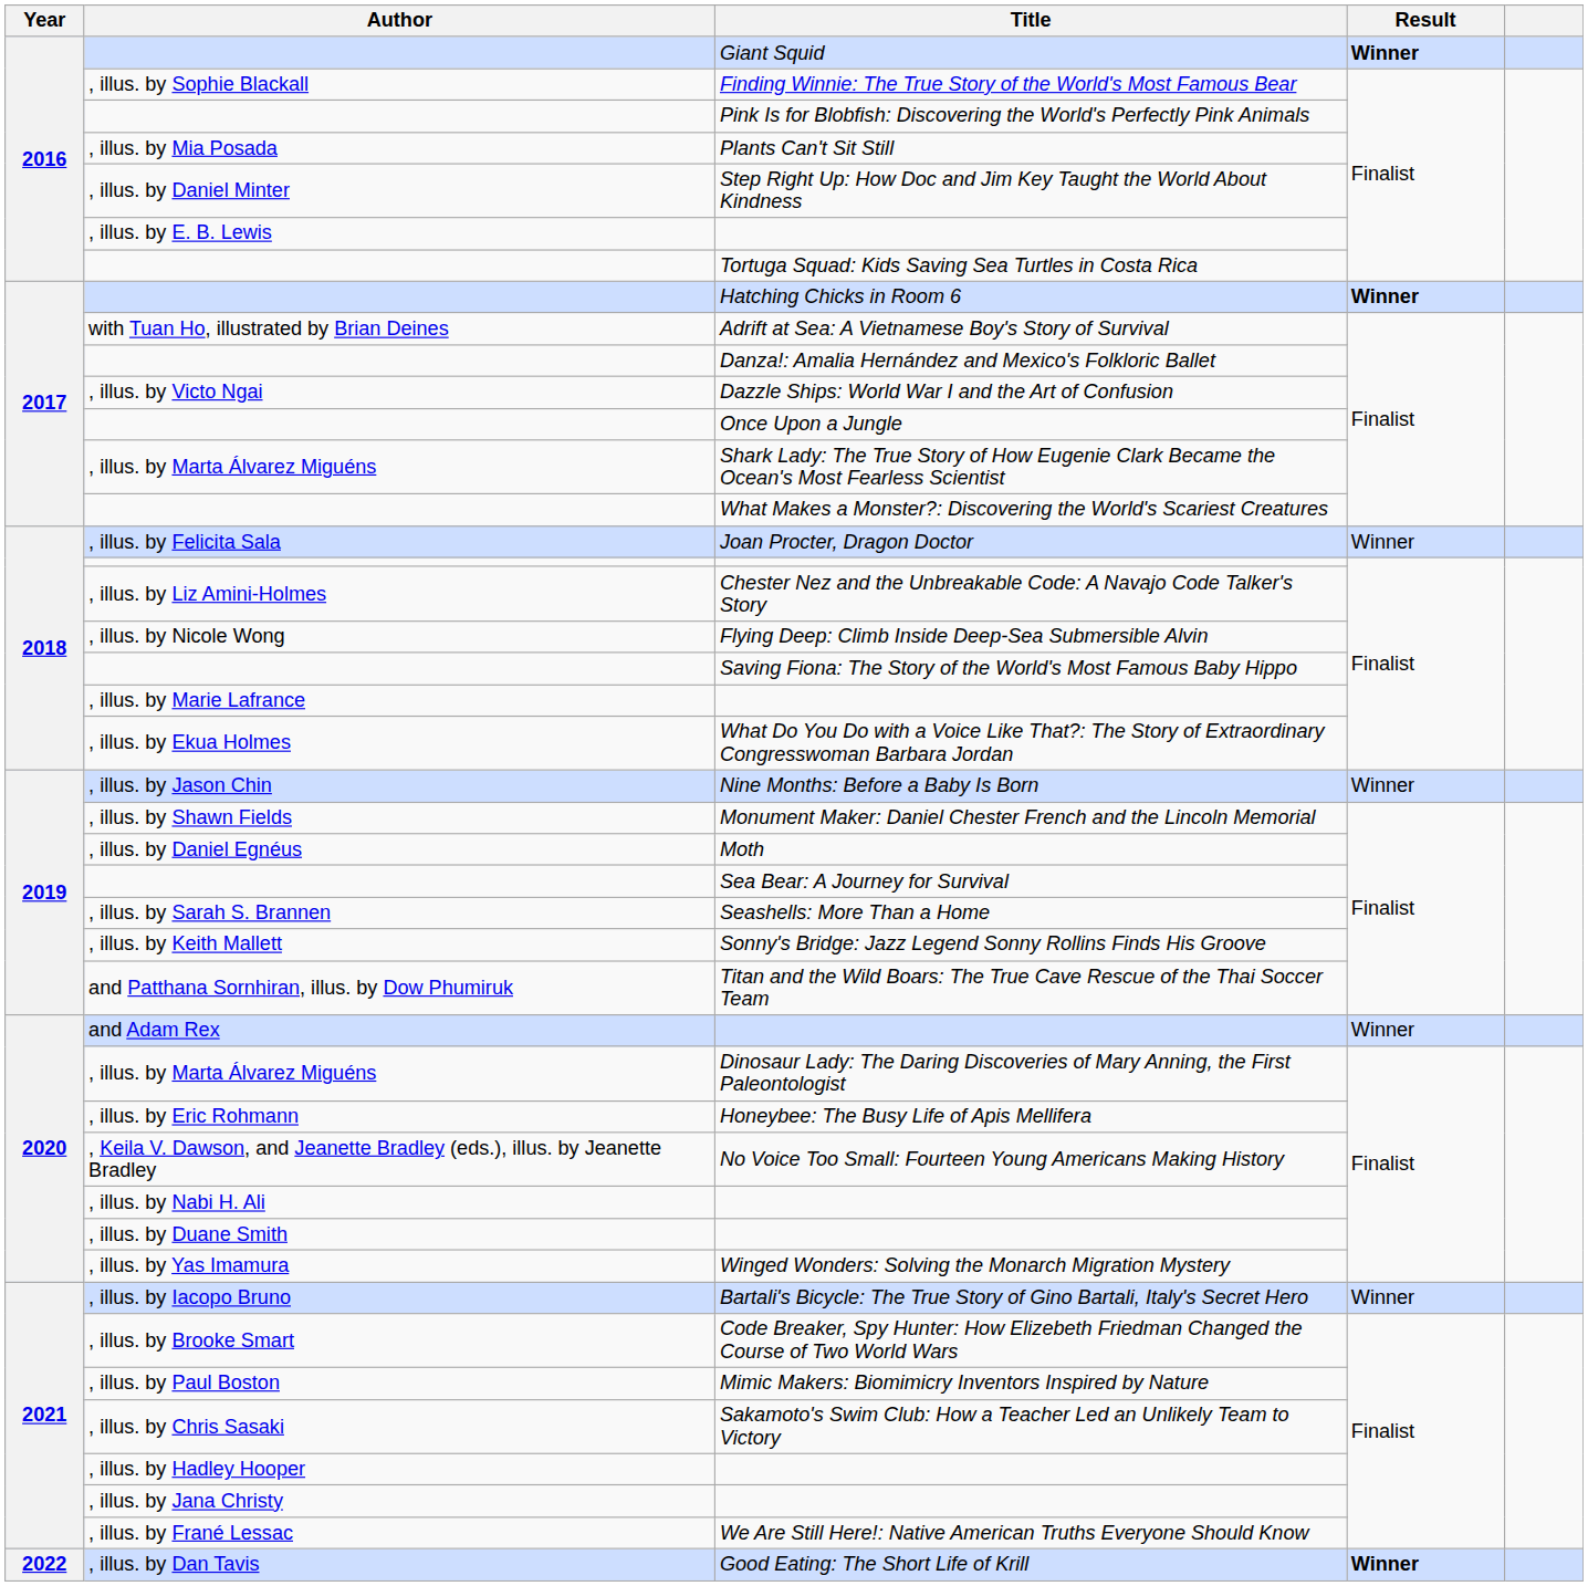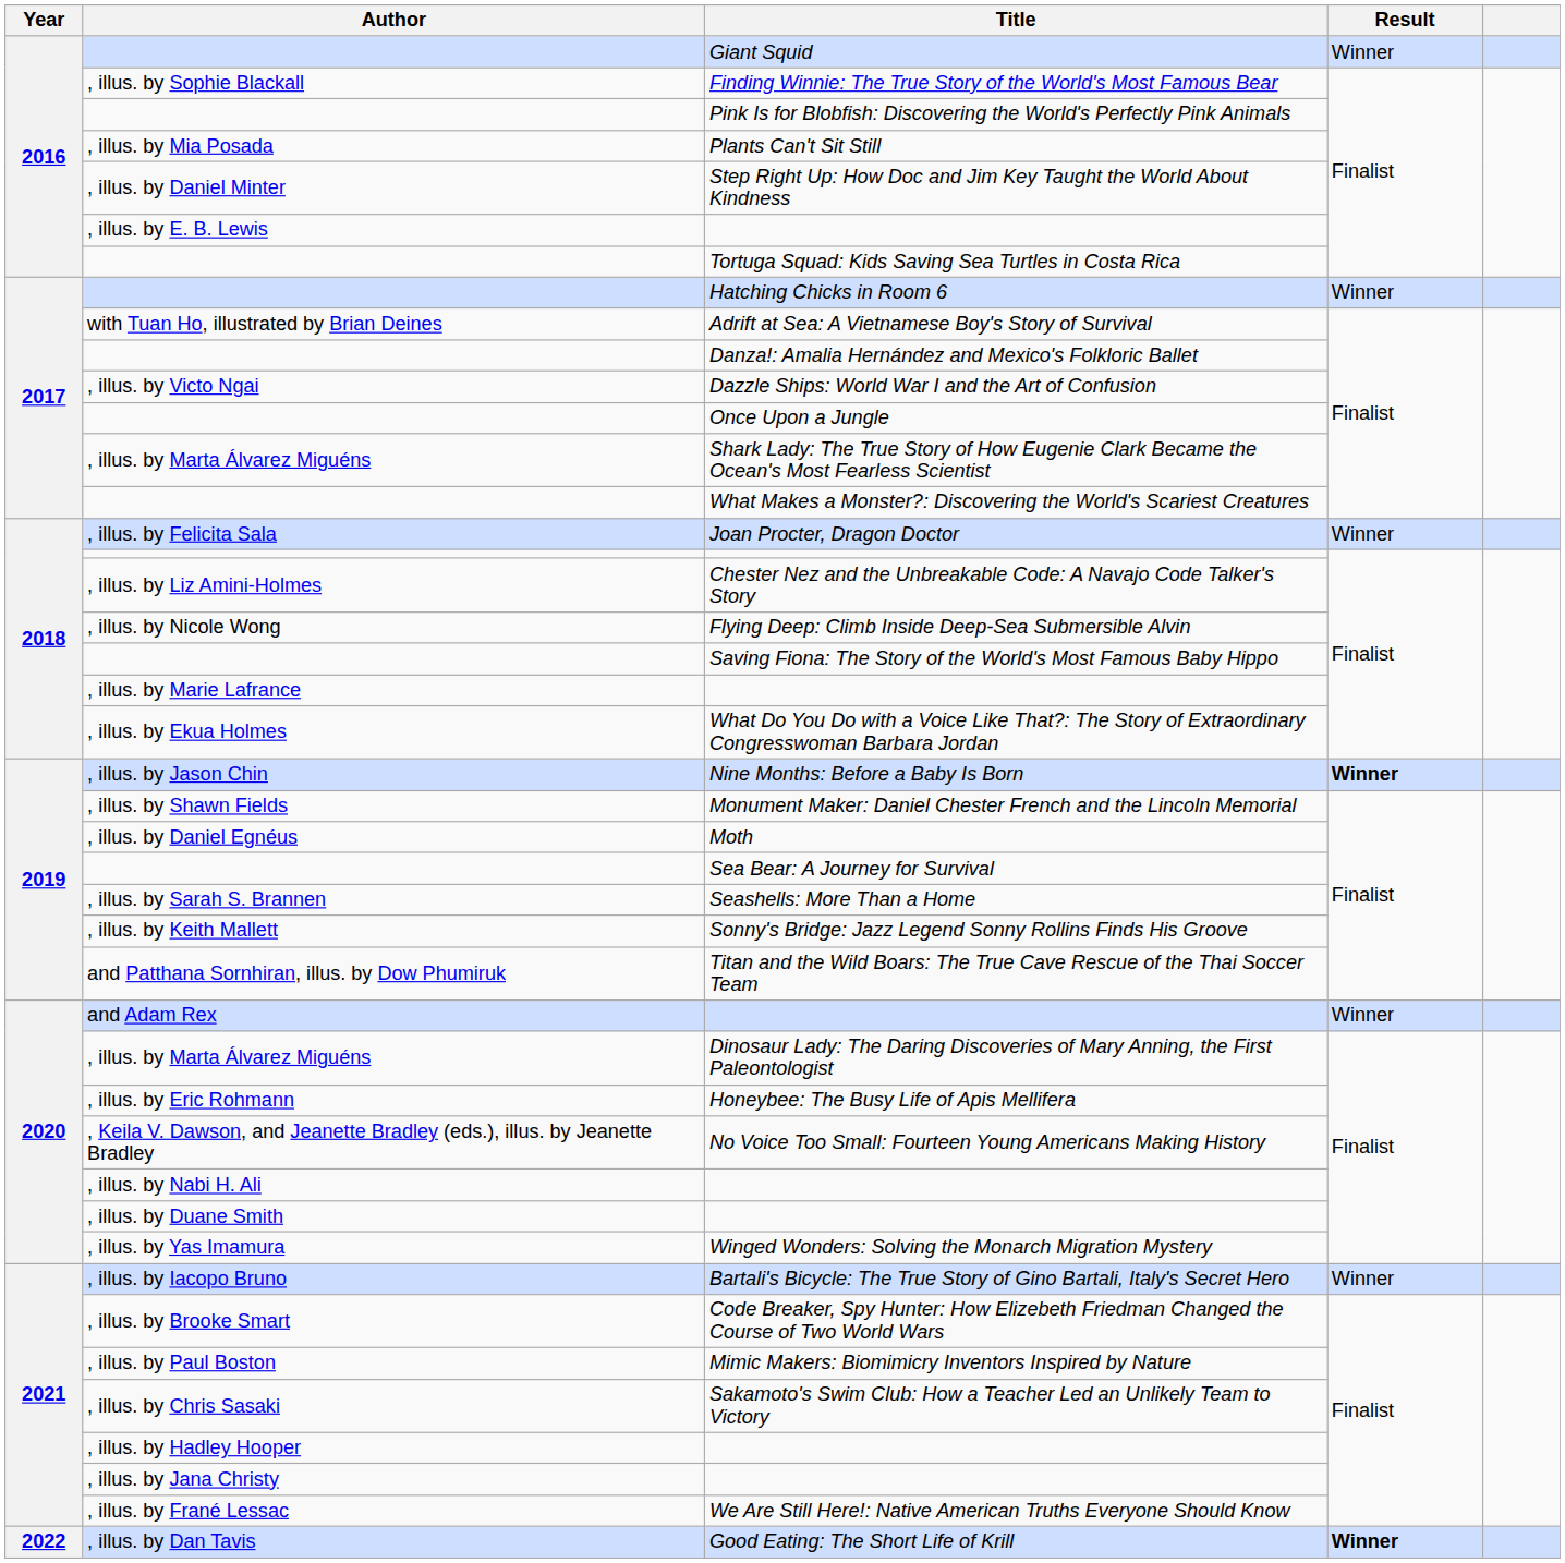Giant Squid | Result: bold -> normal
Hatching Chicks in Room 6 | Result: bold -> normal
Nine Months: Before a Baby Is Born | Result: normal -> bold
